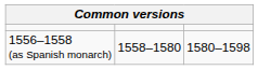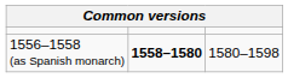1556–1558 (as Spanish monarch) | column 2: normal -> bold
